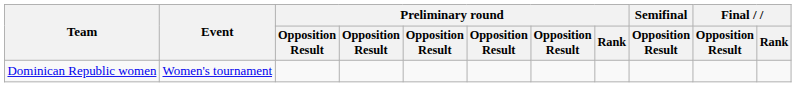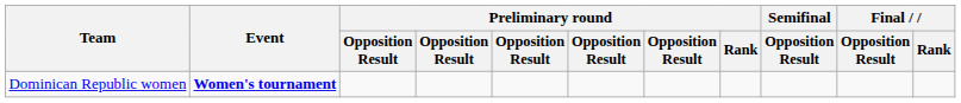Dominican Republic women | Event: normal -> bold
